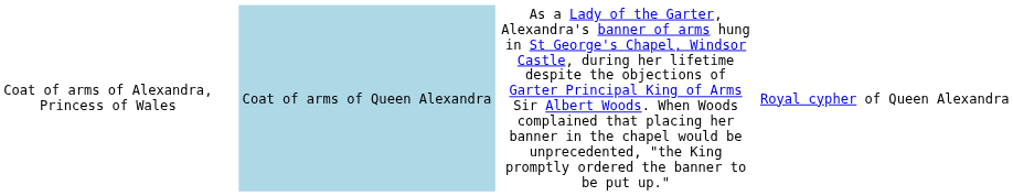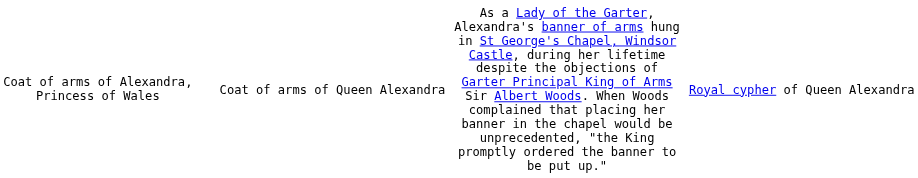Coat of arms of Alexandra, Princess of Wales | column 2: lightblue background -> no background
